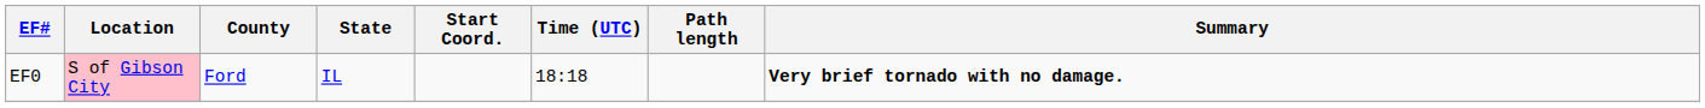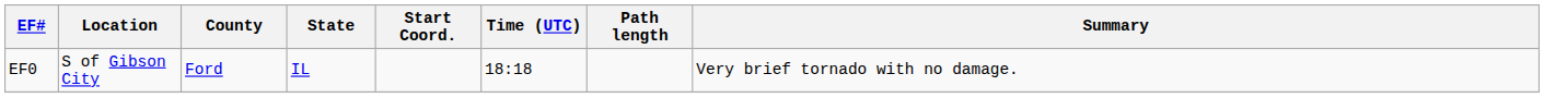EF0 | Location: pink background -> no background
EF0 | Summary: bold -> normal
